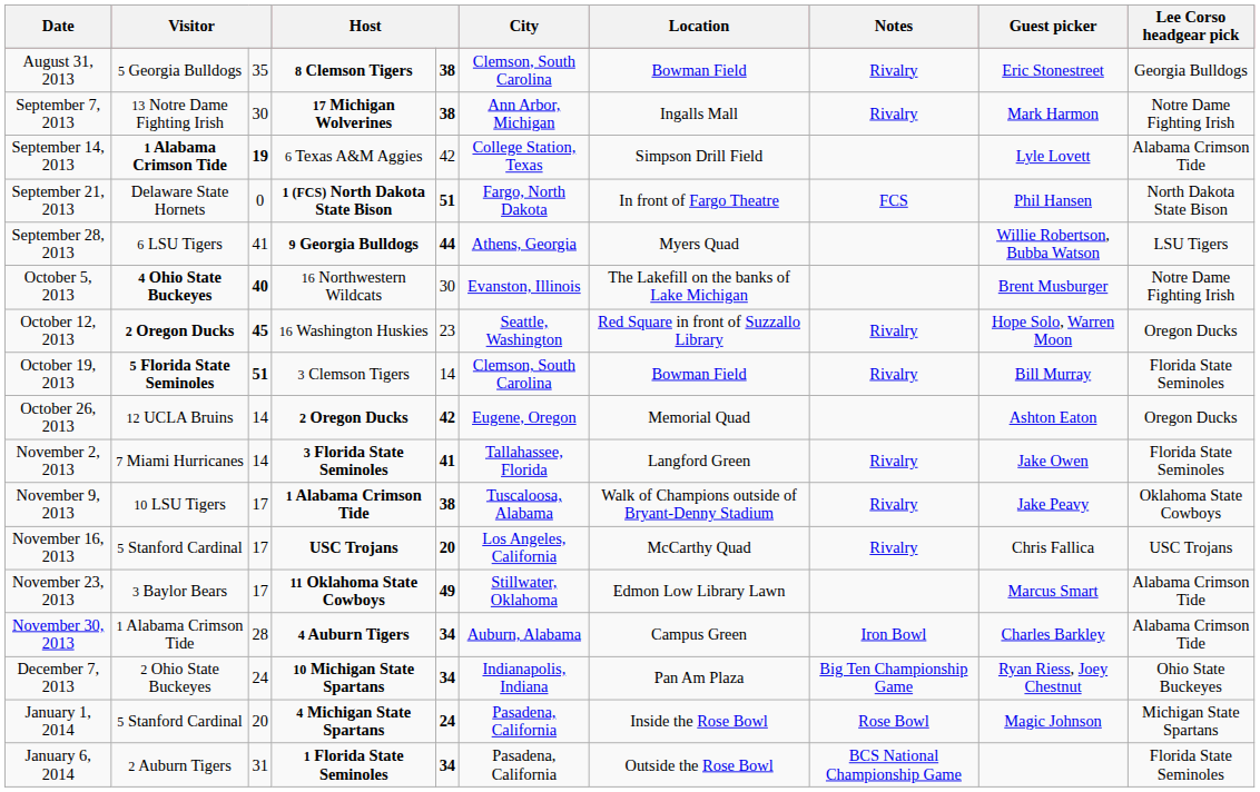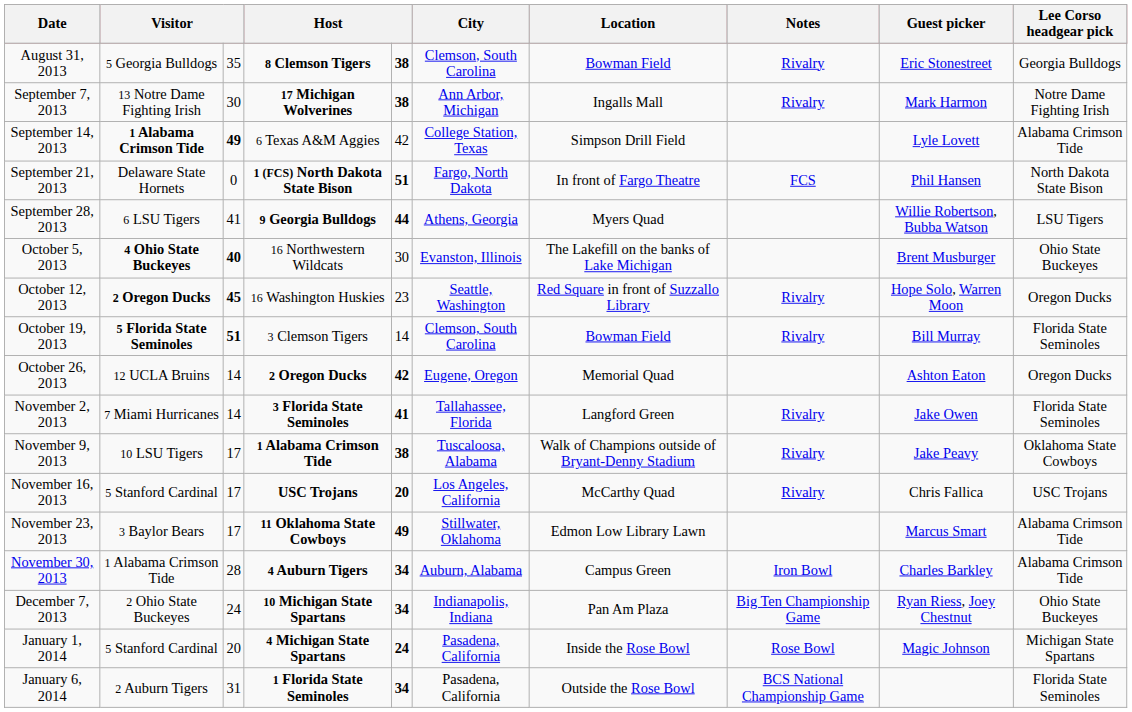September 14, 2013 | column 3: 19 -> 49
October 5, 2013 | Lee Corso headgear pick: Notre Dame Fighting Irish -> Ohio State Buckeyes
